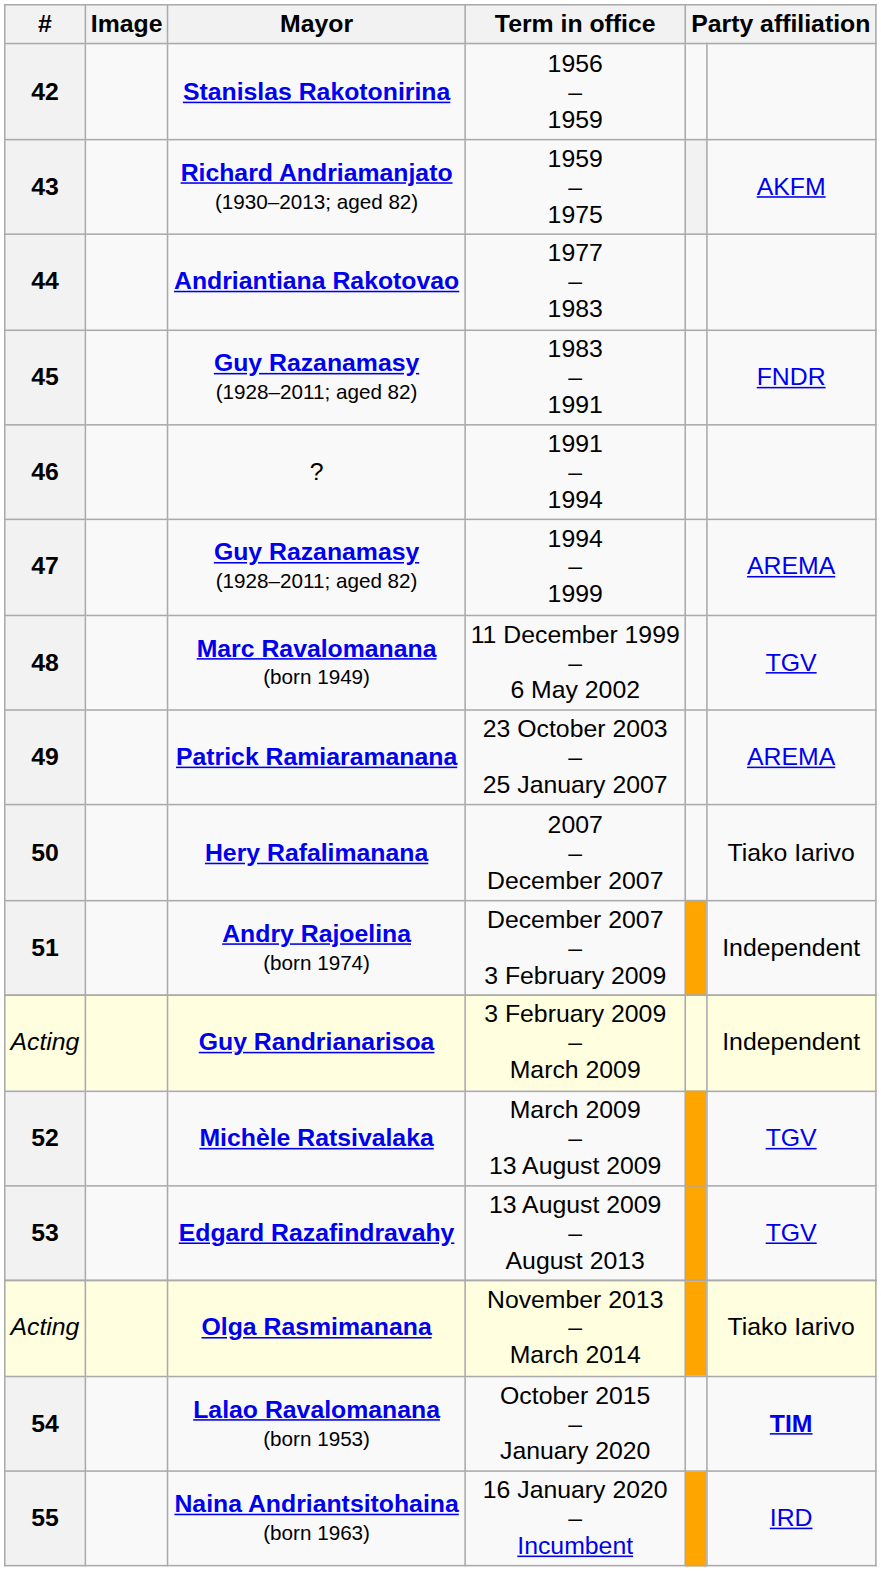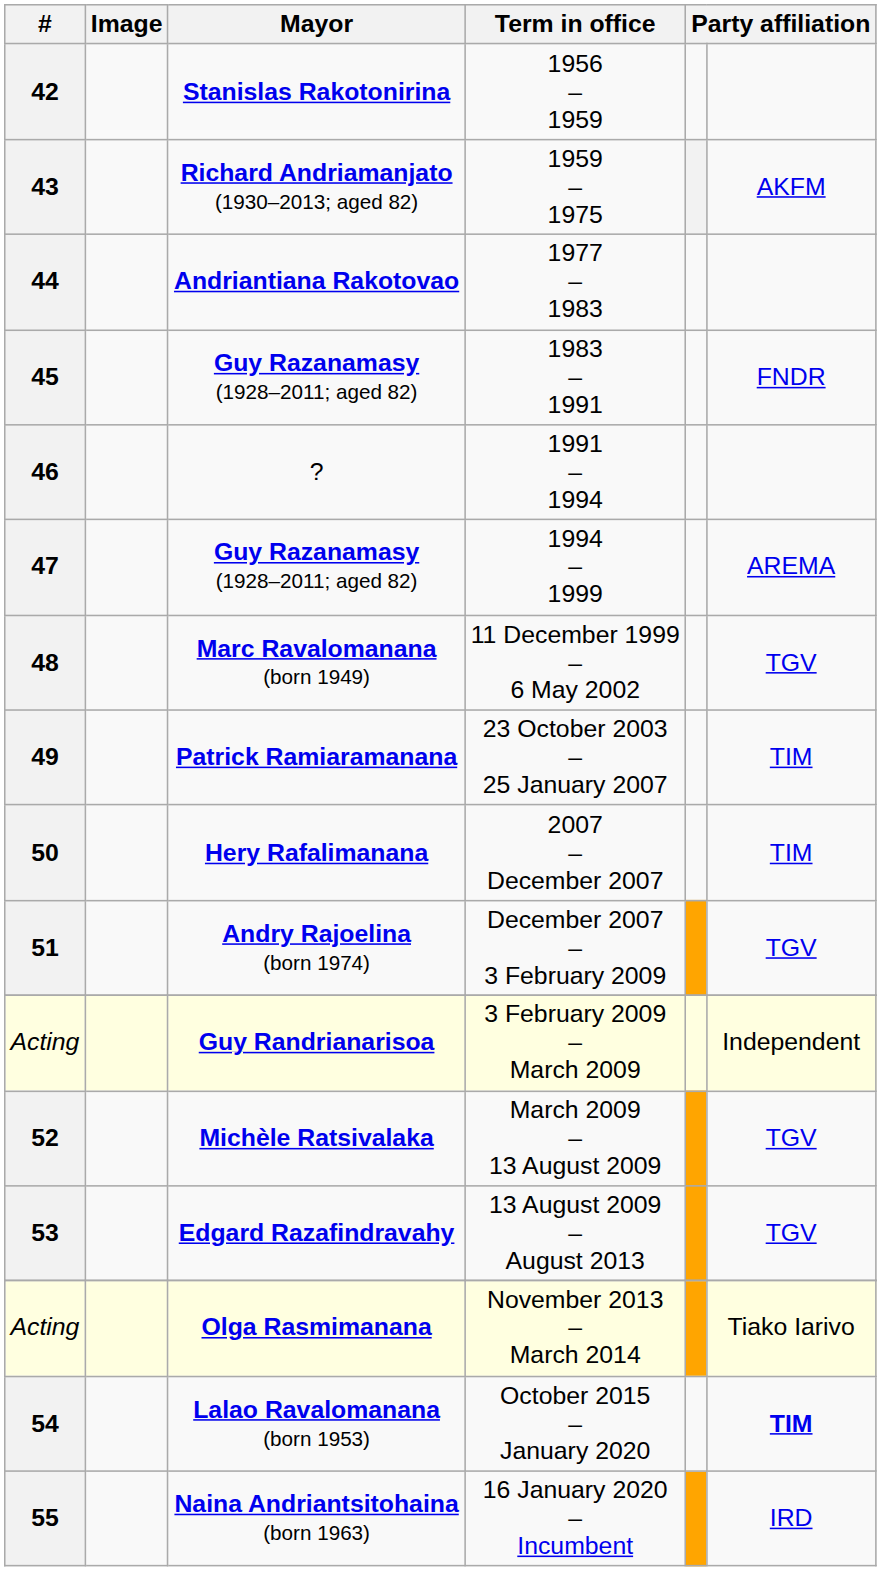23 October 2003 – 25 January 2007 | column 6: AREMA -> TIM
2007 – December 2007 | column 6: Tiako Iarivo -> TIM
December 2007 – 3 February 2009 | column 6: Independent -> TGV
